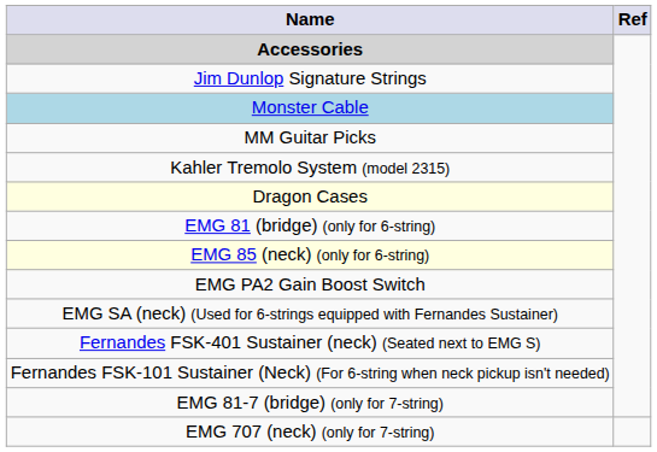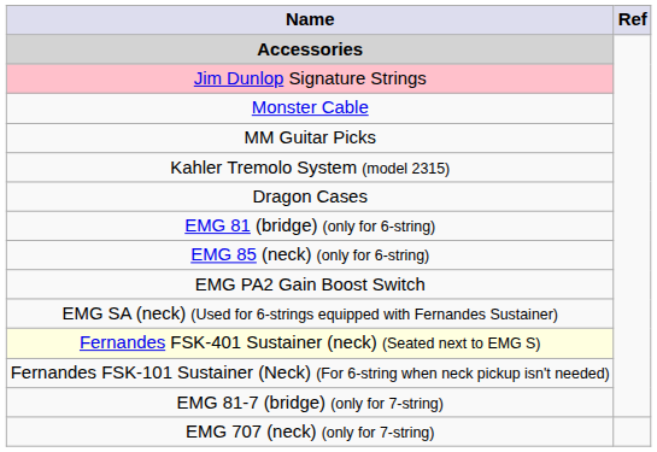Jim Dunlop Signature Strings | Name: no background -> pink background
Monster Cable | Name: lightblue background -> no background
Dragon Cases | Name: lightyellow background -> no background
EMG 85 (neck) (only for 6-string) | Name: lightyellow background -> no background
Fernandes FSK-401 Sustainer (neck) (Seated next to EMG S) | Name: no background -> lightyellow background
